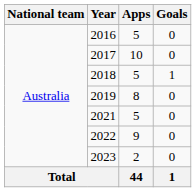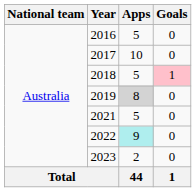2018 | Goals: no background -> pink background
2019 | Apps: no background -> lightgrey background
2022 | Apps: no background -> paleturquoise background
